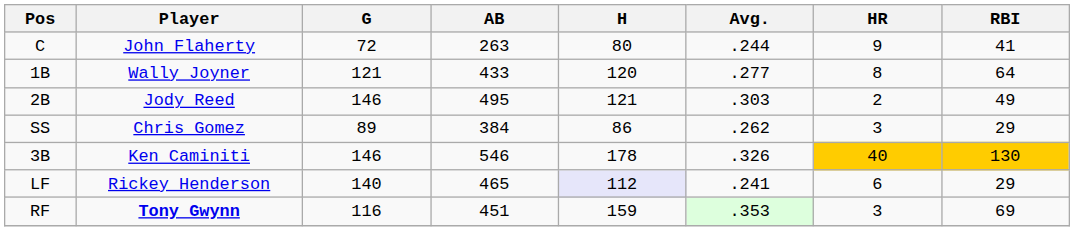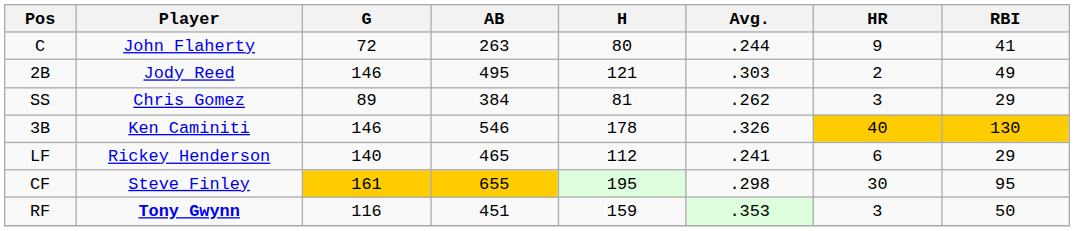- row: 1B | Wally Joyner | 121 | 433 | 120 | .277 | 8 | 64
SS | H: 86 -> 81
LF | H: lavender background -> no background
+ row: CF | Steve Finley | 161 | 655 | 195 | .298 | 30 | 95
RF | RBI: 69 -> 50
